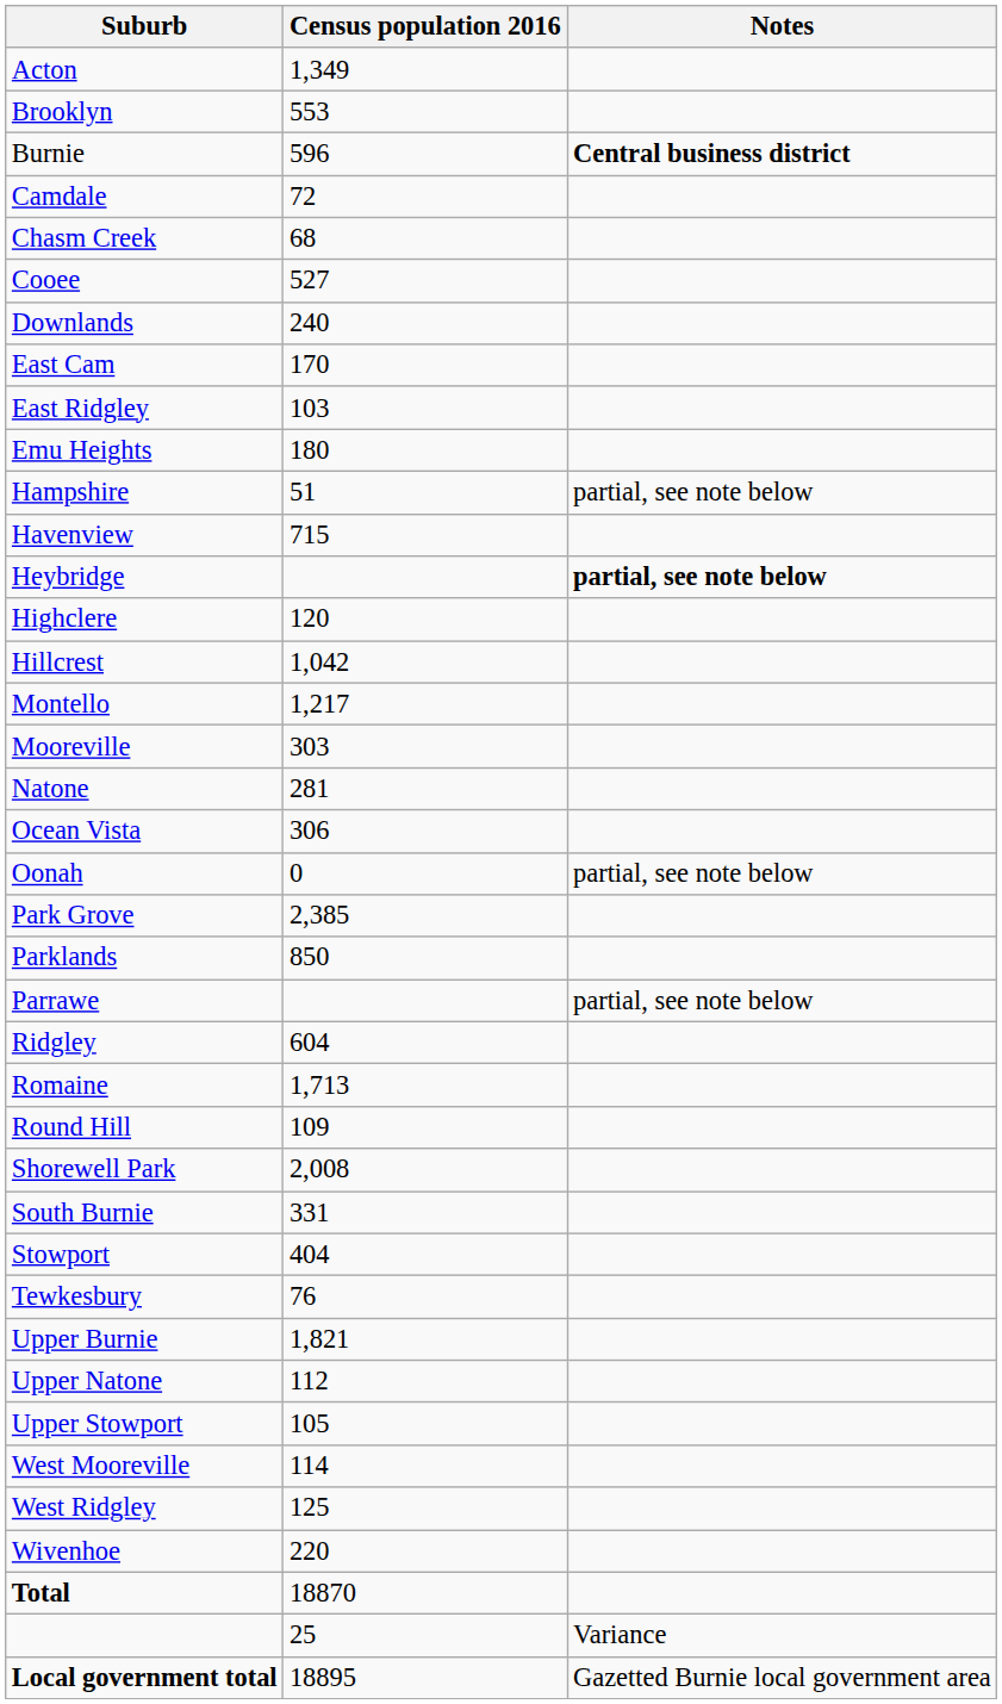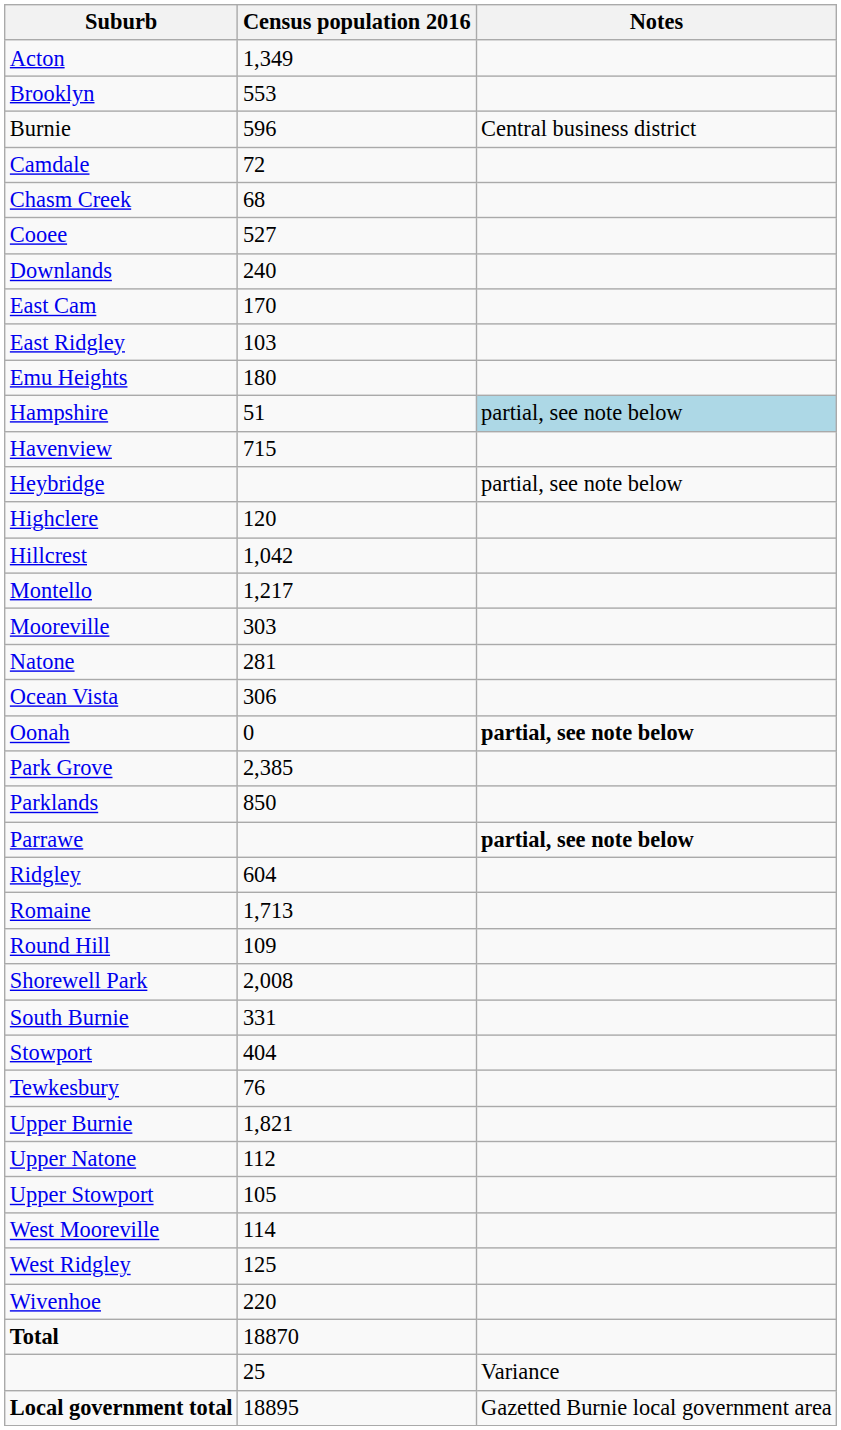Burnie | Notes: bold -> normal
Hampshire | Notes: no background -> lightblue background
Heybridge | Notes: bold -> normal
Oonah | Notes: normal -> bold
Parrawe | Notes: normal -> bold
